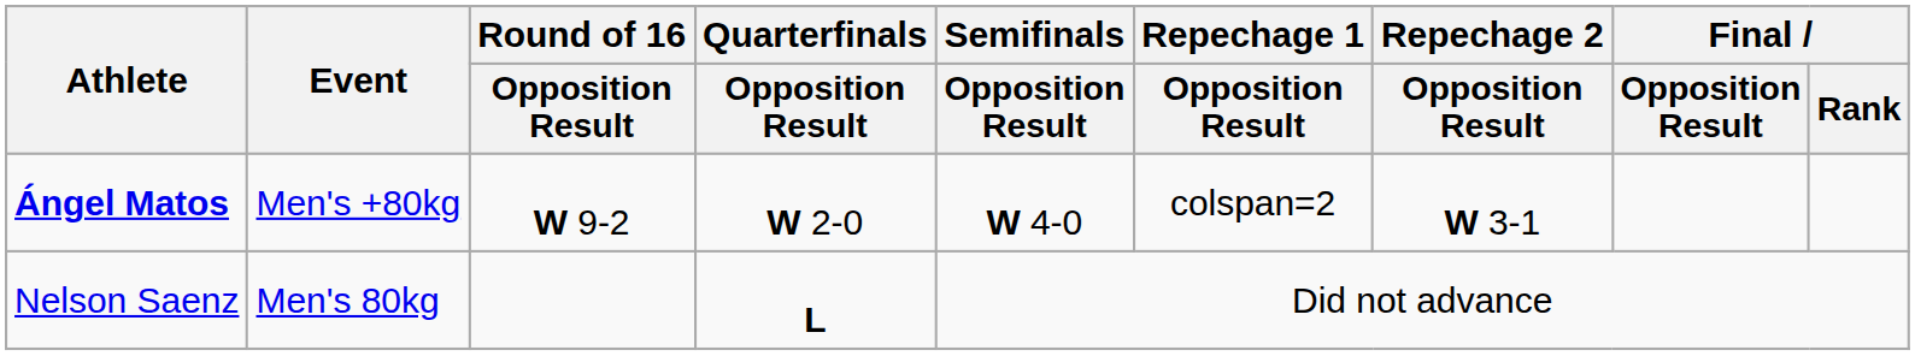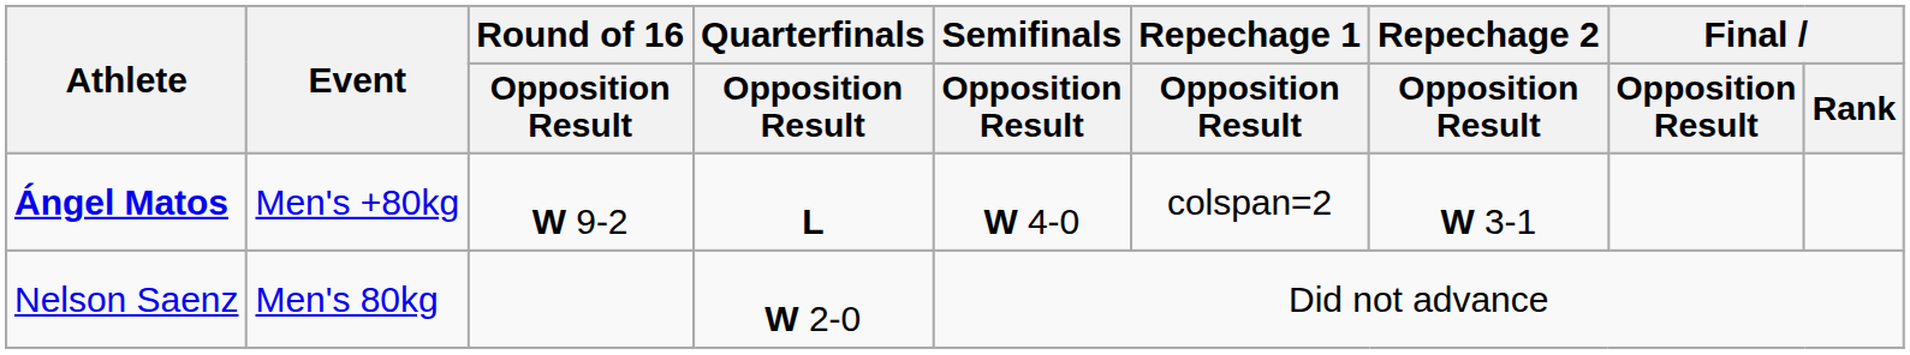Ángel Matos | Quarterfinals / Opposition Result: W 2-0 -> L
Nelson Saenz | Quarterfinals / Opposition Result: L -> W 2-0
